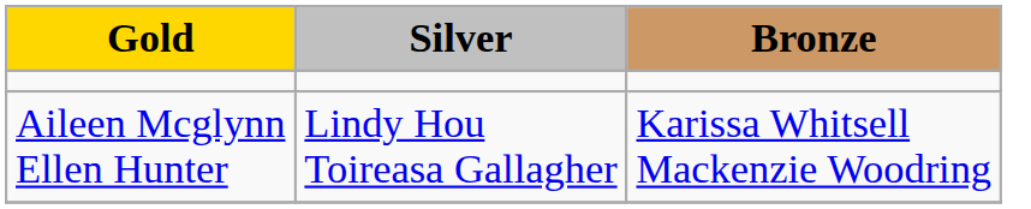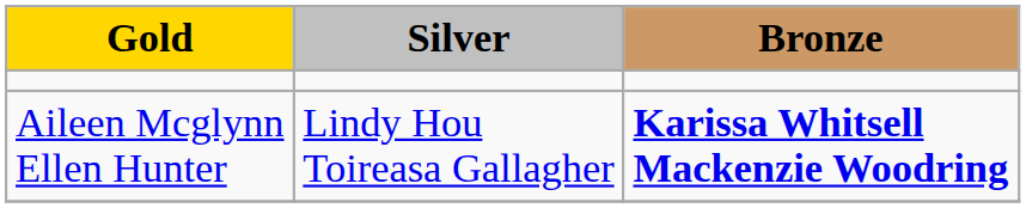Aileen Mcglynn Ellen Hunter | Bronze: normal -> bold
